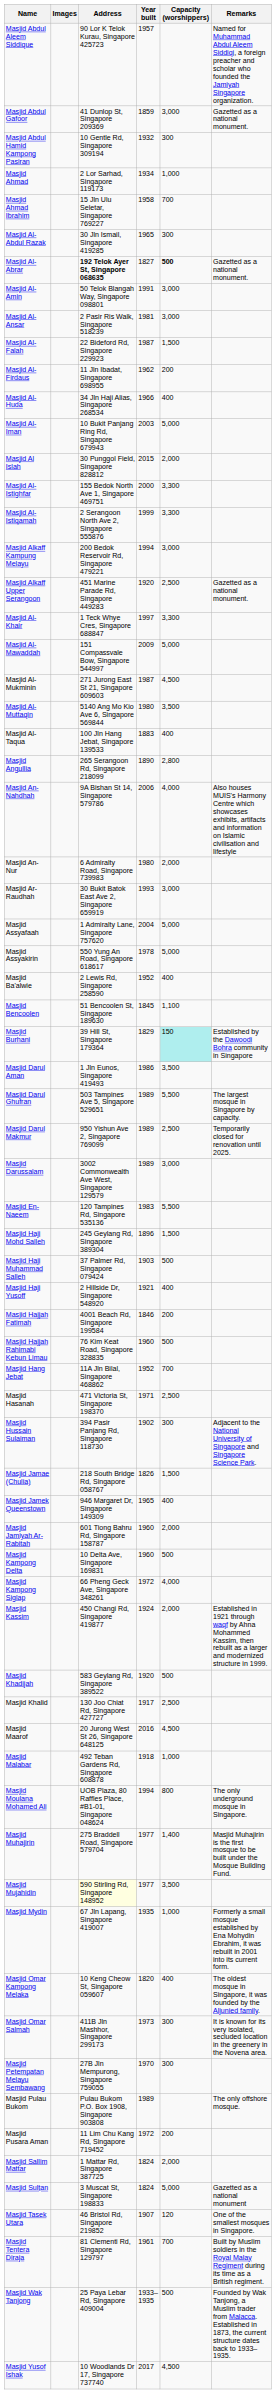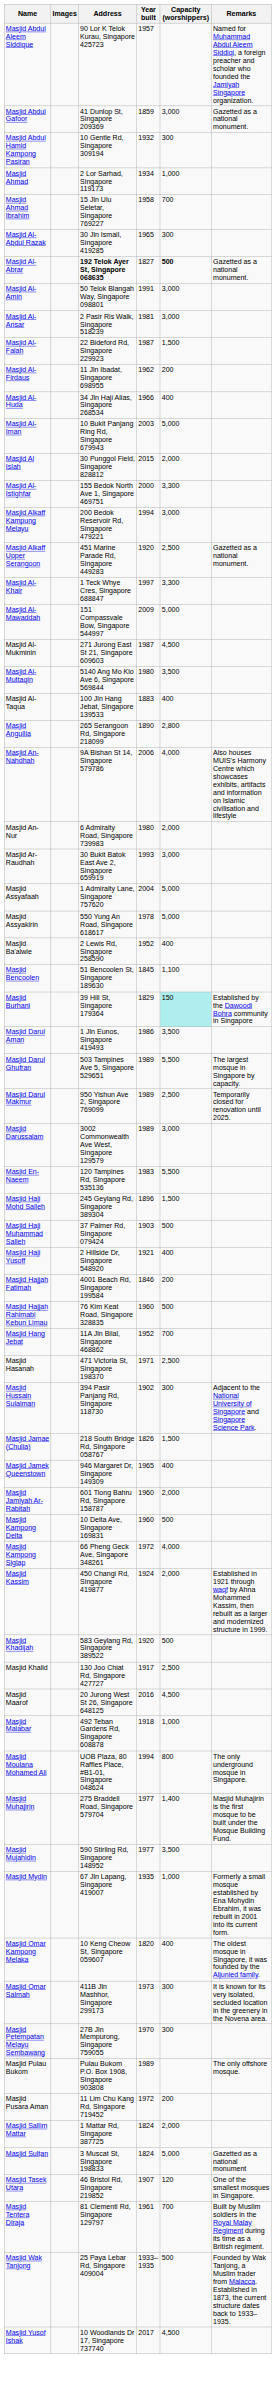- row: Masjid Al-Istiqamah | 2 Serangoon North Ave 2, Singapore 555876 | 1999 | 3,300
Masjid Mujahidin | Address: lightyellow background -> no background
